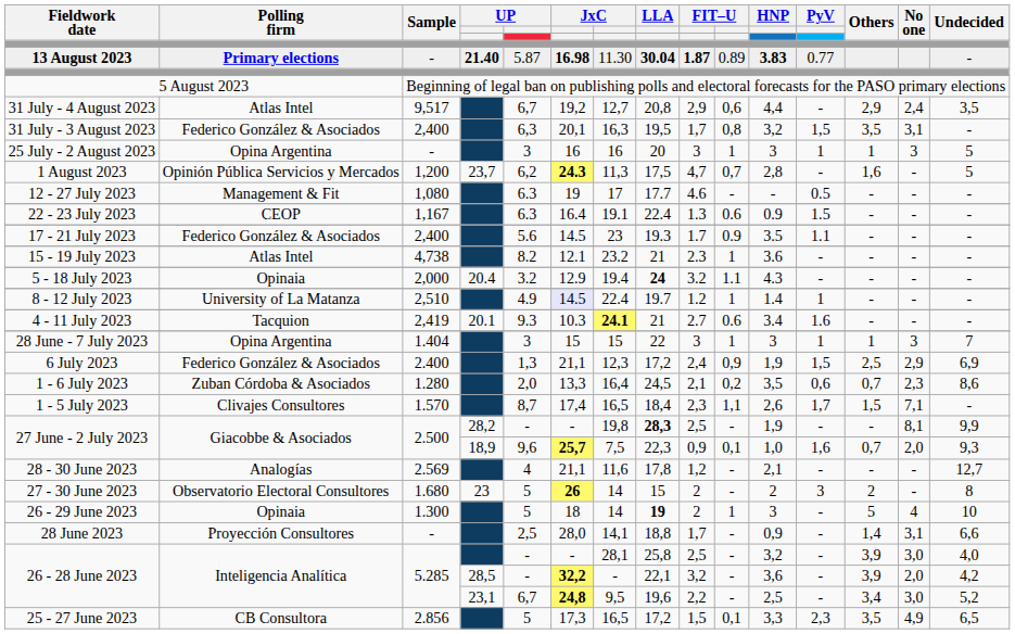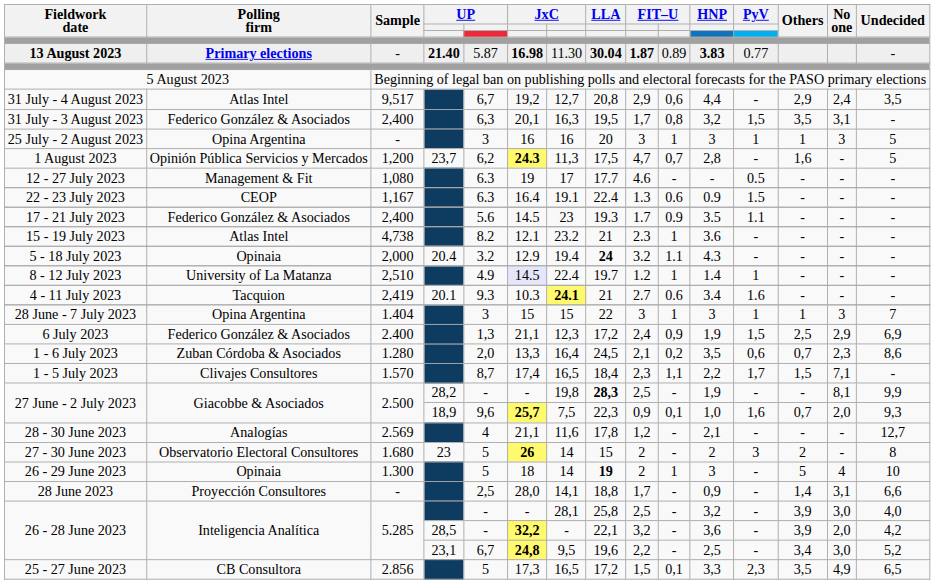1 - 5 July 2023 | HNP: 2,6 -> 2,2
